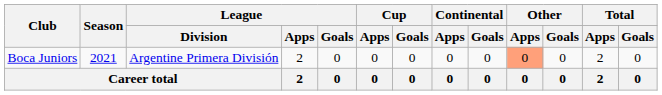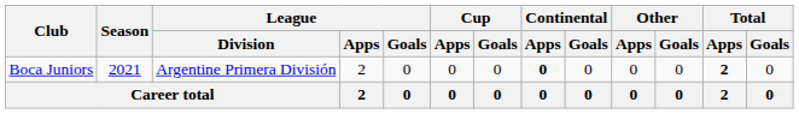Boca Juniors | Continental / Apps: normal -> bold
Boca Juniors | Other / Apps: lightsalmon background -> no background
Boca Juniors | Total / Apps: normal -> bold
